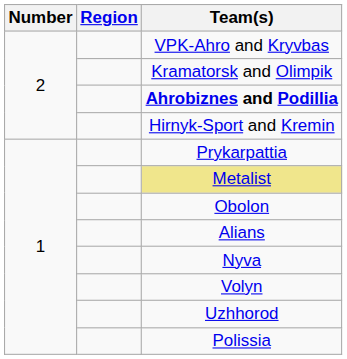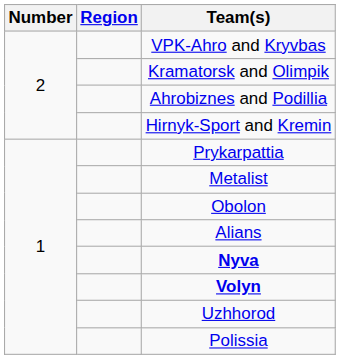Ahrobiznes and Podillia | Team(s): bold -> normal
Metalist | Team(s): khaki background -> no background
Nyva | Team(s): normal -> bold
Volyn | Team(s): normal -> bold
